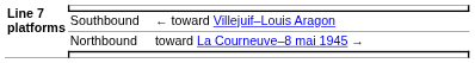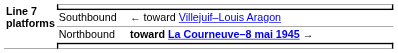Northbound | column 3: normal -> bold
